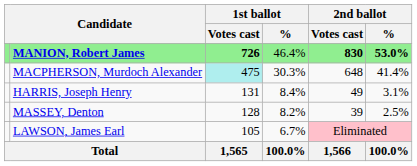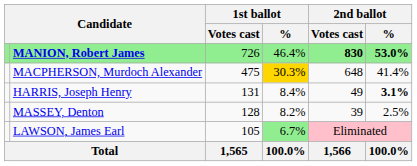MANION, Robert James | 1st ballot / Votes cast: bold -> normal
MACPHERSON, Murdoch Alexander | 1st ballot / Votes cast: paleturquoise background -> no background
MACPHERSON, Murdoch Alexander | 1st ballot / %: no background -> gold background
HARRIS, Joseph Henry | 2nd ballot / %: normal -> bold
LAWSON, James Earl | 1st ballot / %: no background -> lightgreen background
